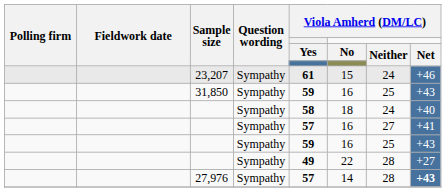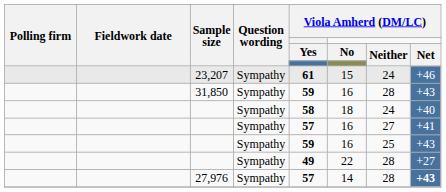31,850 | Viola Amherd (DM/LC) / Neither: 25 -> 28
